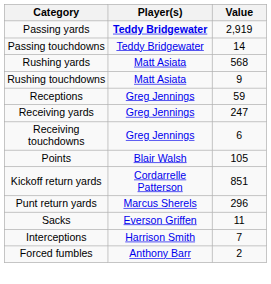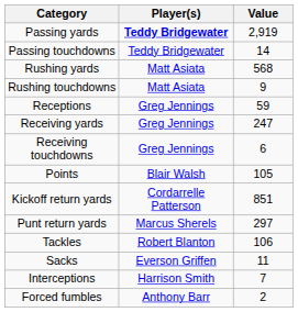Punt return yards | Value: 296 -> 297
+ row: Tackles | Robert Blanton | 106
